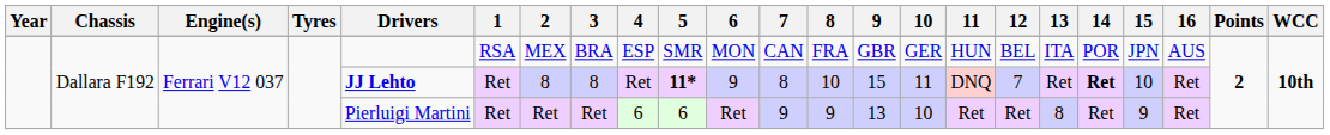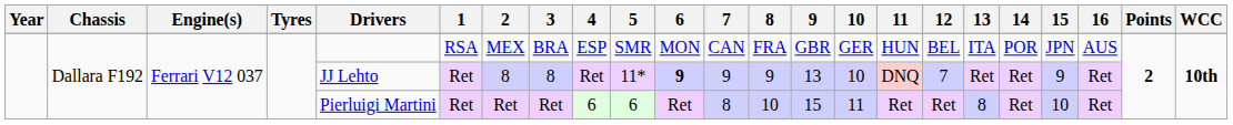row 3 | Drivers: bold -> normal
row 3 | 5: bold -> normal
row 3 | 6: normal -> bold
row 3 | 7: 8 -> 9
row 3 | 8: 10 -> 9
row 3 | 9: 15 -> 13
row 3 | 10: 11 -> 10
row 3 | 14: bold -> normal
row 3 | 15: 10 -> 9
row 4 | 7: 9 -> 8
row 4 | 8: 9 -> 10
row 4 | 9: 13 -> 15
row 4 | 10: 10 -> 11
row 4 | 15: 9 -> 10
